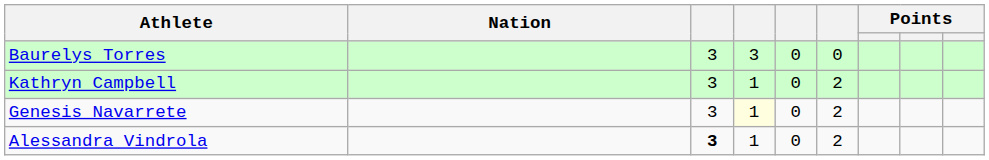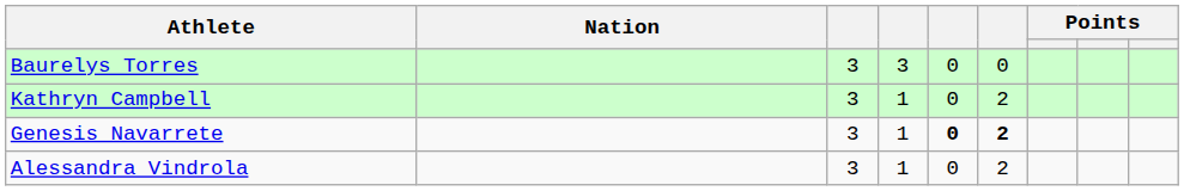Genesis Navarrete | column 4: lightyellow background -> no background
Genesis Navarrete | column 5: normal -> bold
Genesis Navarrete | column 6: normal -> bold
Alessandra Vindrola | column 3: bold -> normal
